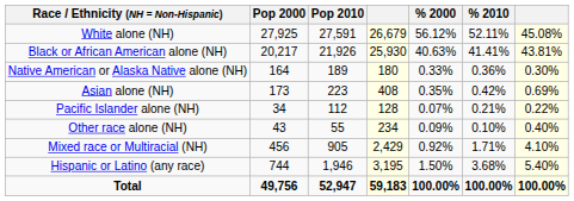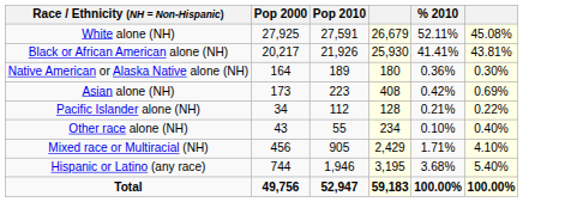- column: % 2000 | 56.12% | 40.63% | 0.33% | 0.35% | 0.07% | 0.09% | 0.92% | 1.50% | 100.00%
